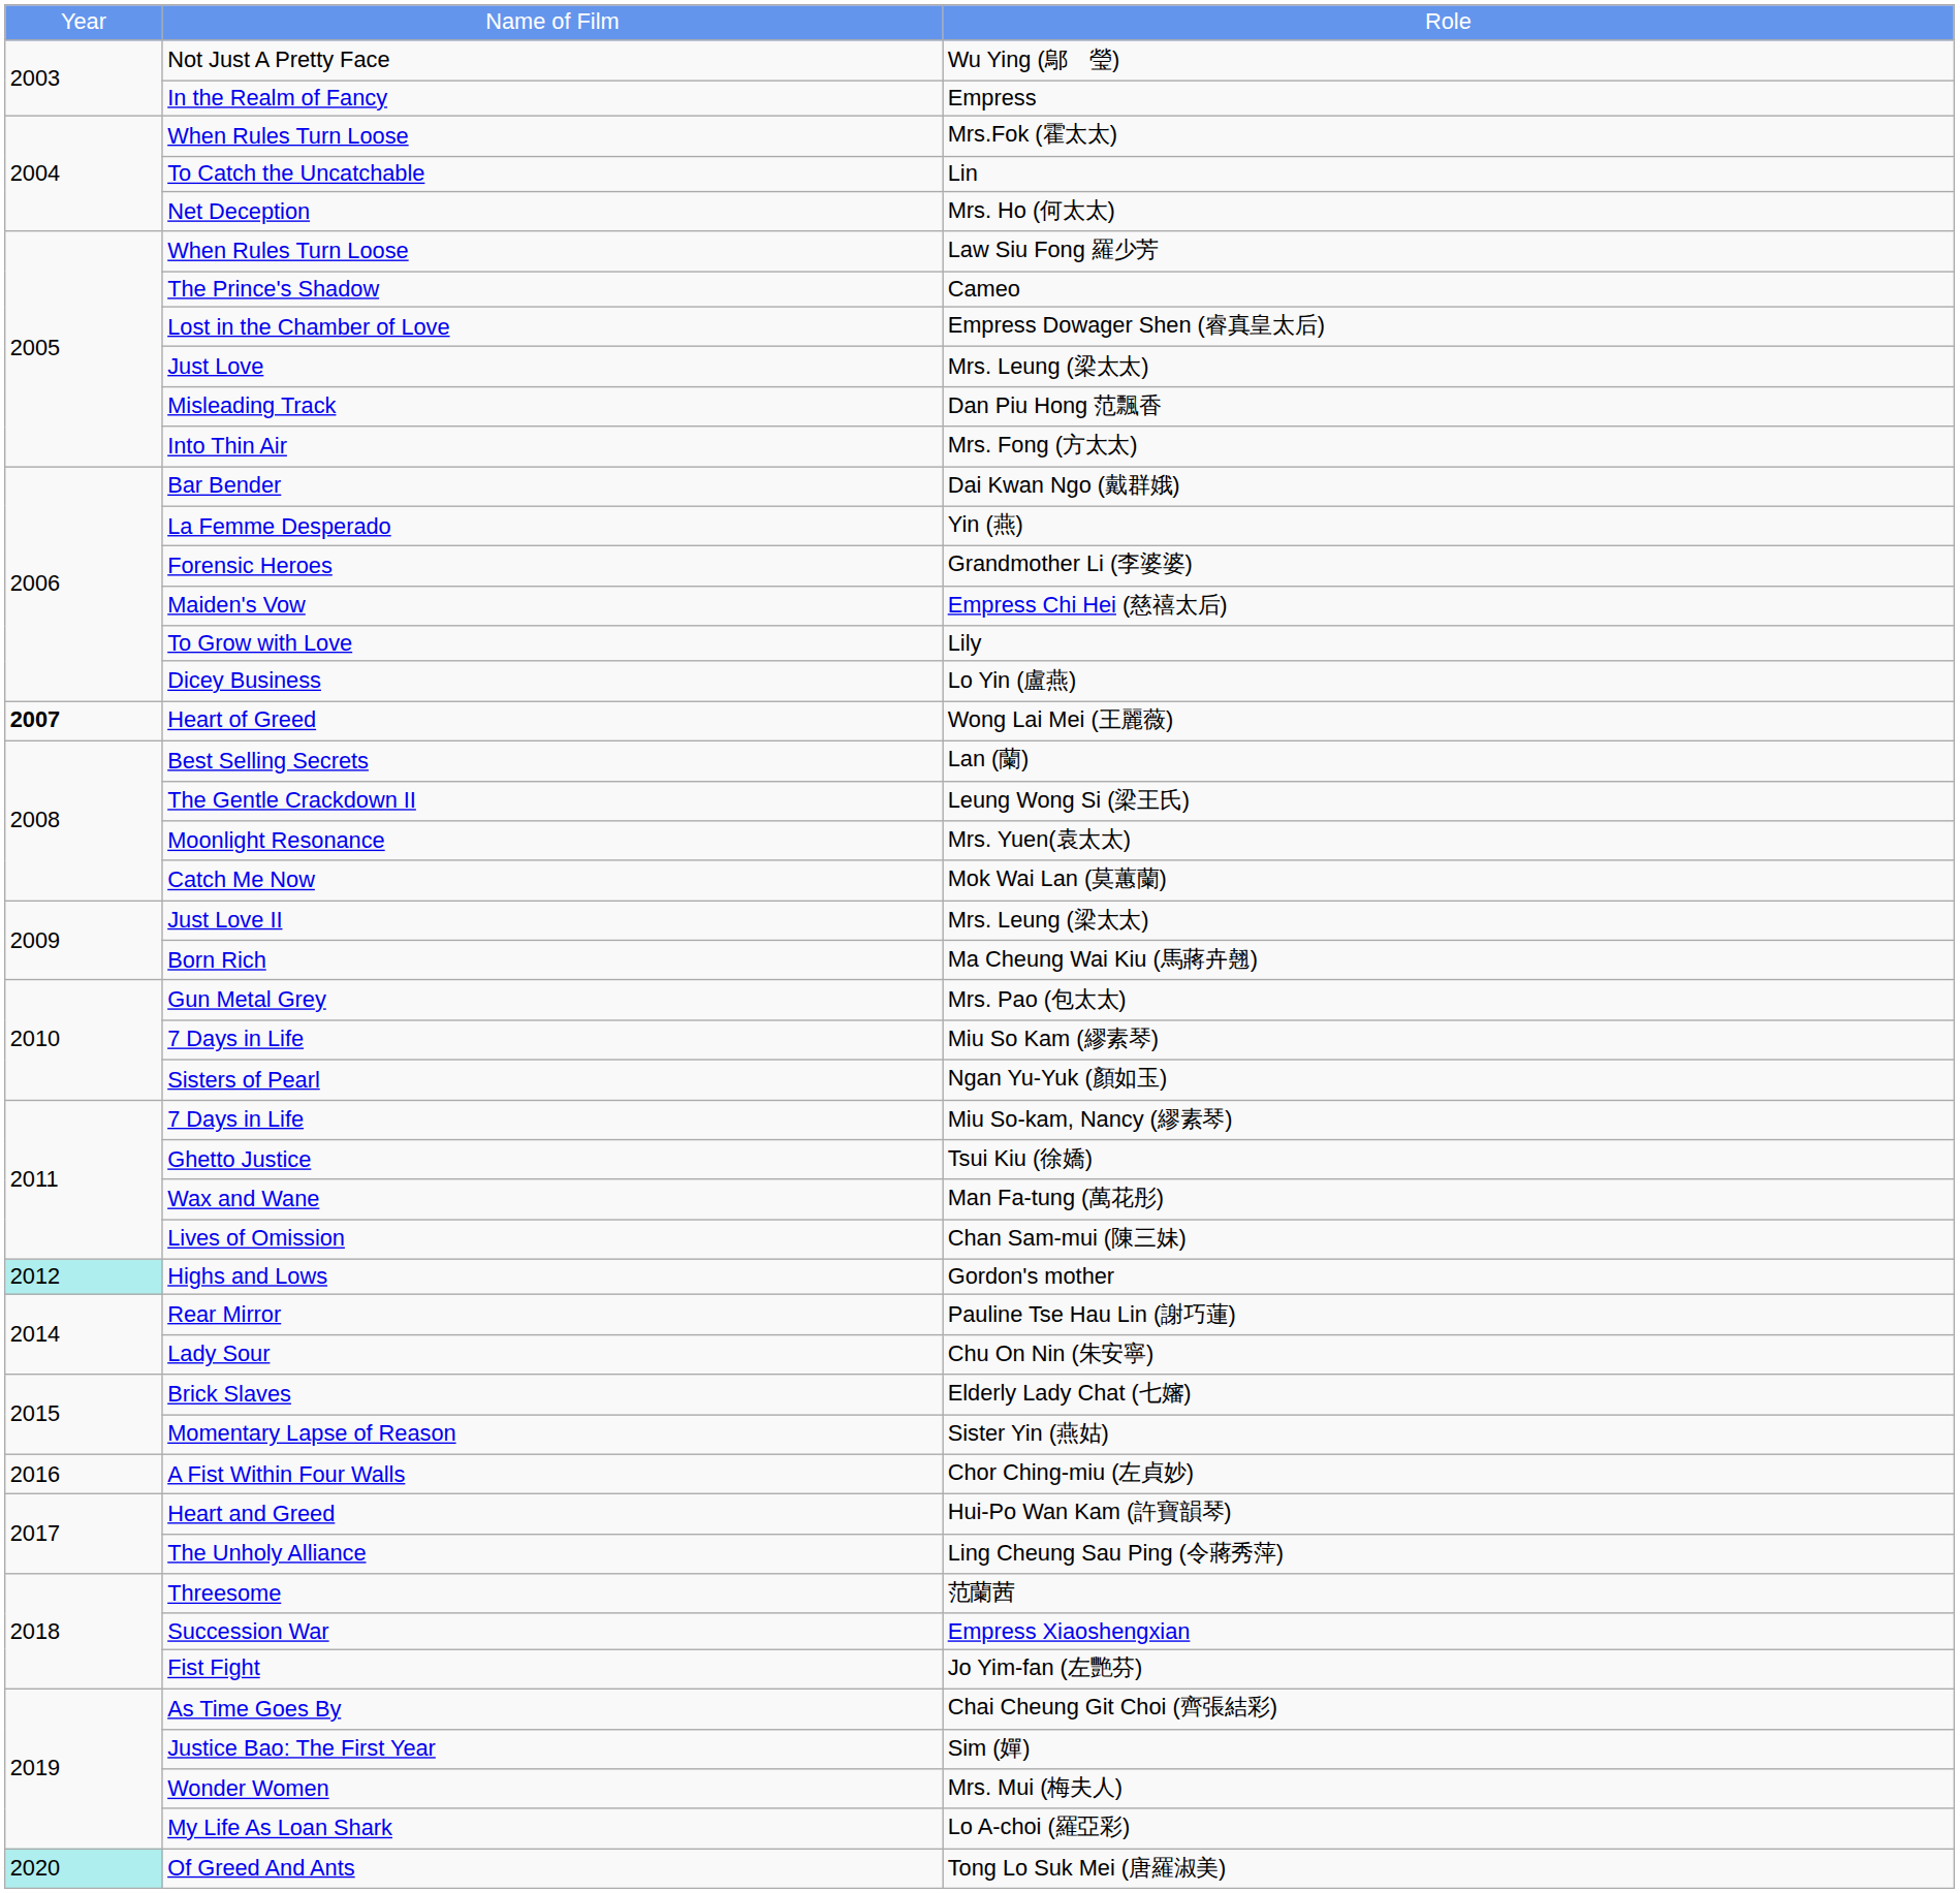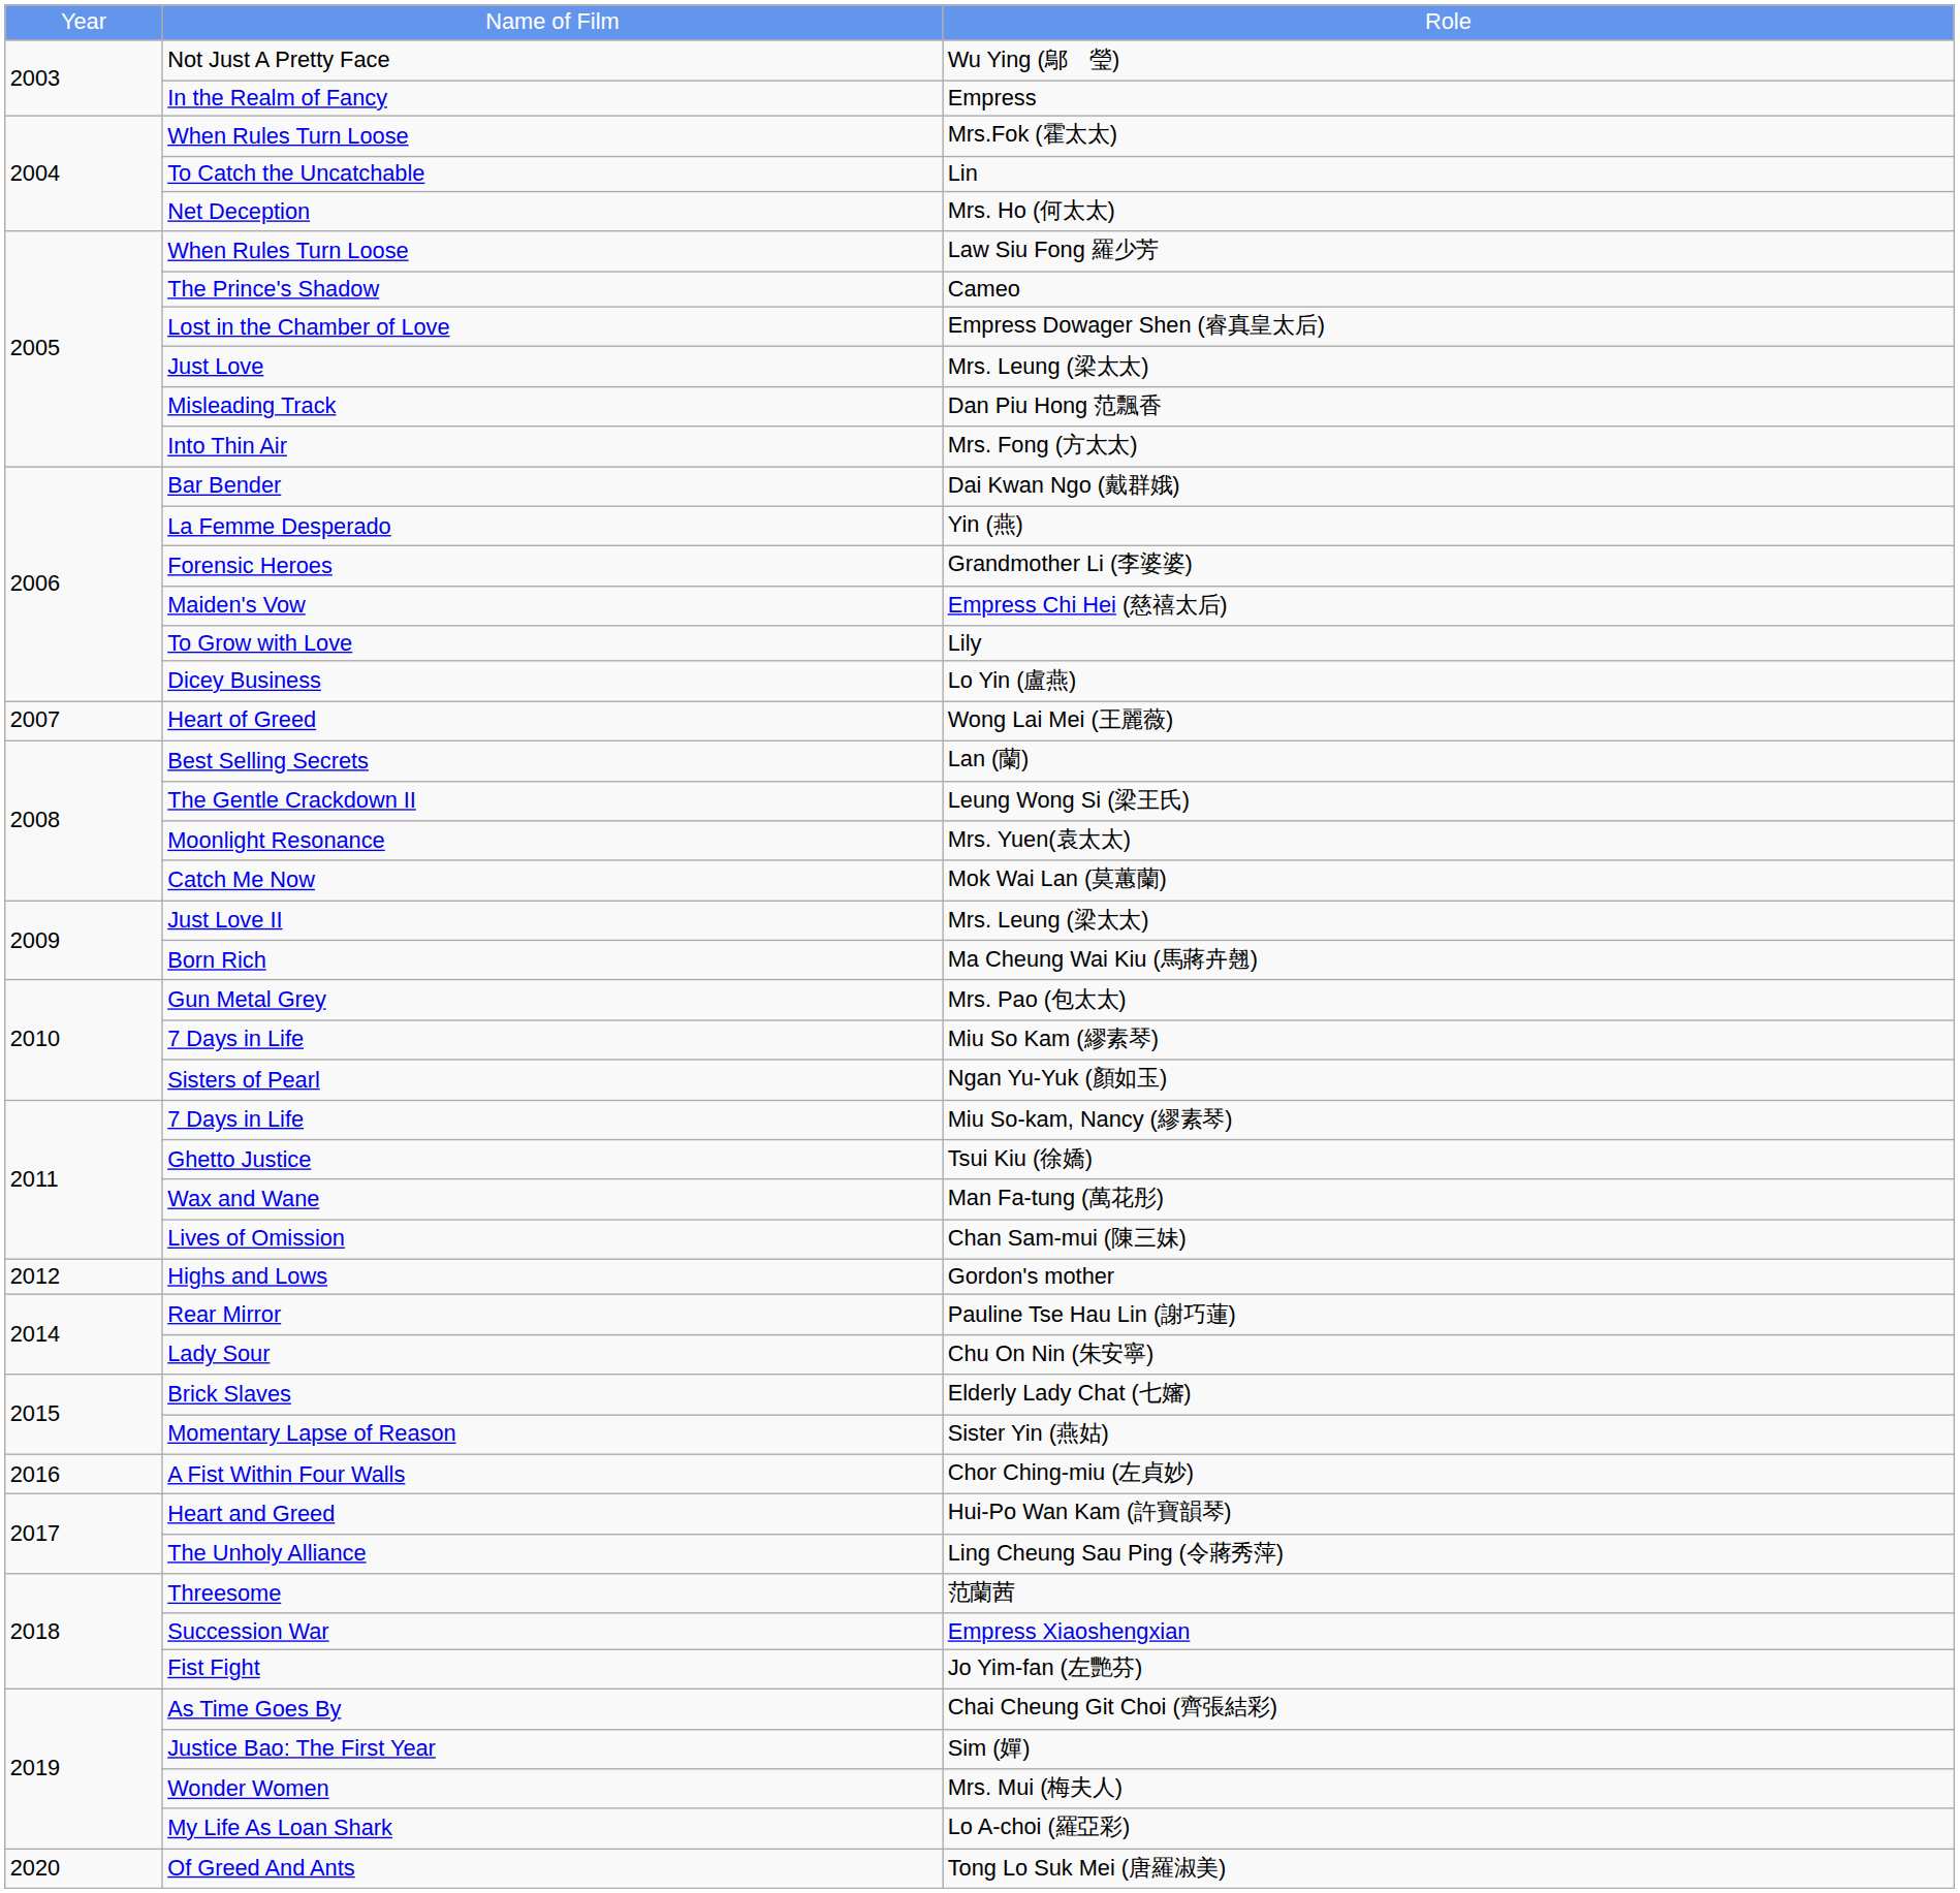Wong Lai Mei (王麗薇) | column 1: bold -> normal
Gordon's mother | column 1: paleturquoise background -> no background
Tong Lo Suk Mei (唐羅淑美) | column 1: paleturquoise background -> no background
